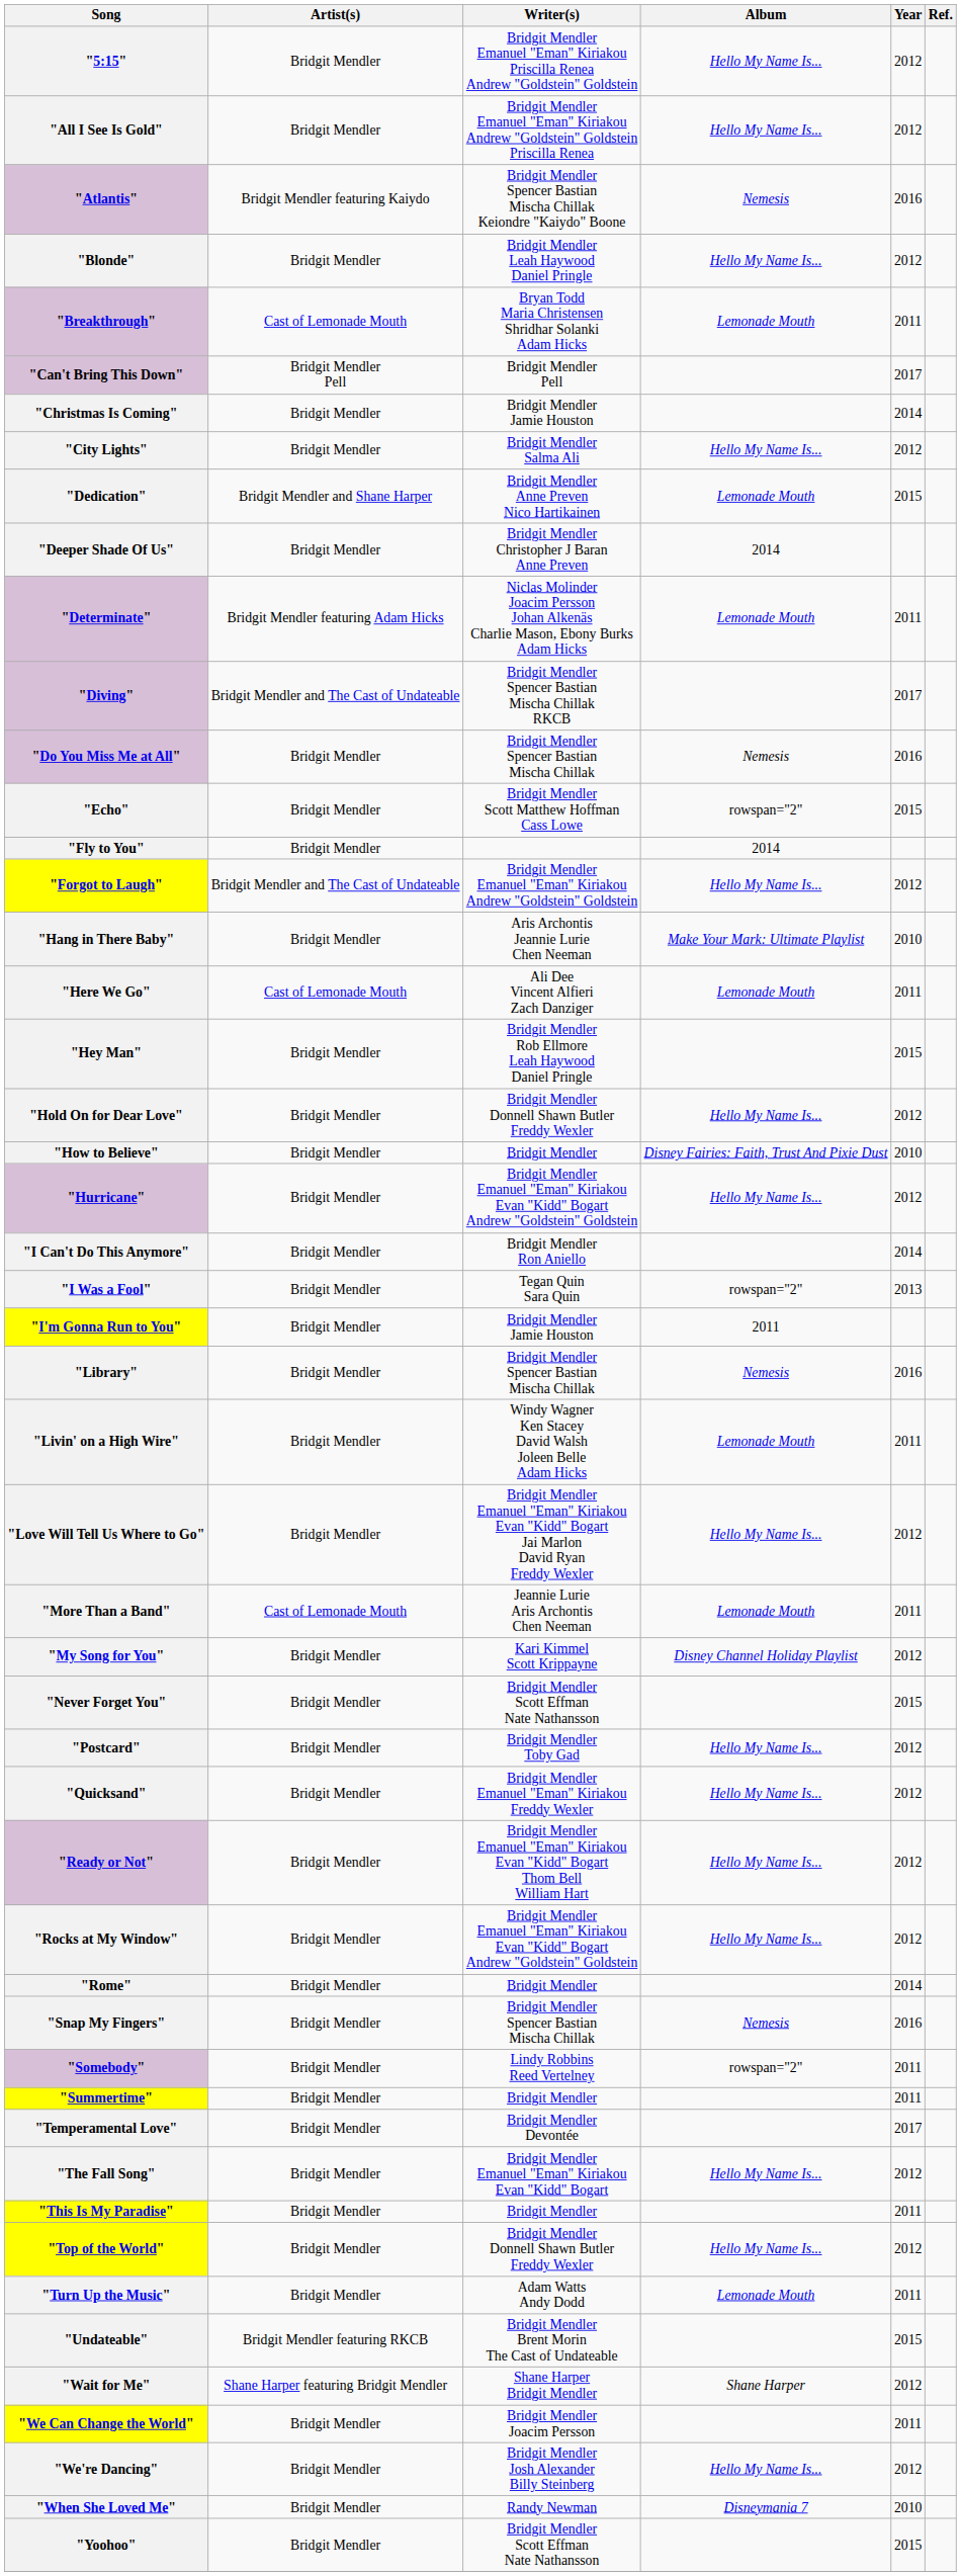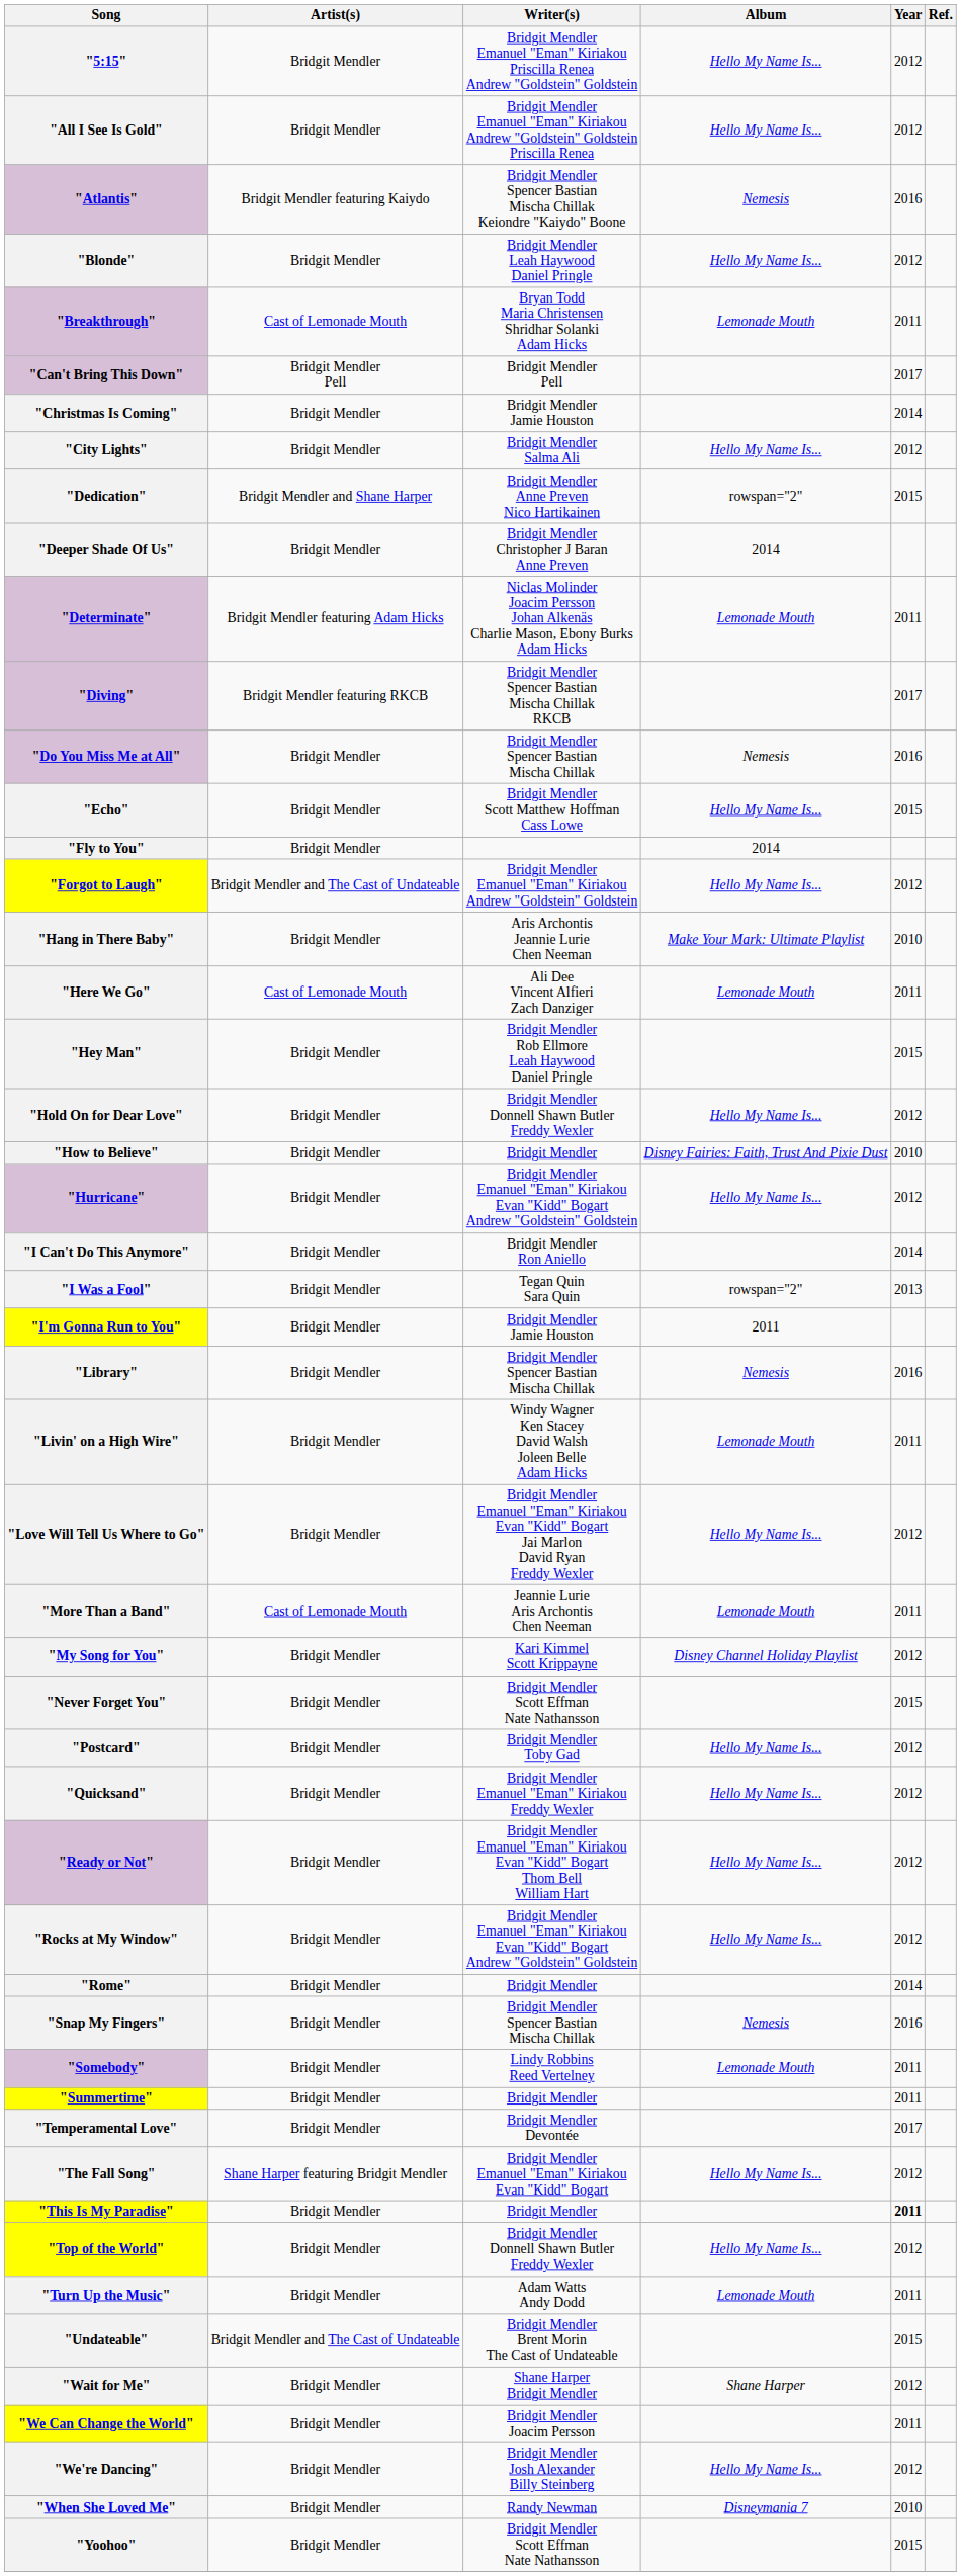"Dedication" | Album: Lemonade Mouth -> rowspan="2"
"Diving" | Artist(s): Bridgit Mendler and The Cast of Undateable -> Bridgit Mendler featuring RKCB
"Echo" | Album: rowspan="2" -> Hello My Name Is...
"Somebody" | Album: rowspan="2" -> Lemonade Mouth
"The Fall Song" | Artist(s): Bridgit Mendler -> Shane Harper featuring Bridgit Mendler
"This Is My Paradise" | Year: normal -> bold
"Undateable" | Artist(s): Bridgit Mendler featuring RKCB -> Bridgit Mendler and The Cast of Undateable
"Wait for Me" | Artist(s): Shane Harper featuring Bridgit Mendler -> Bridgit Mendler
